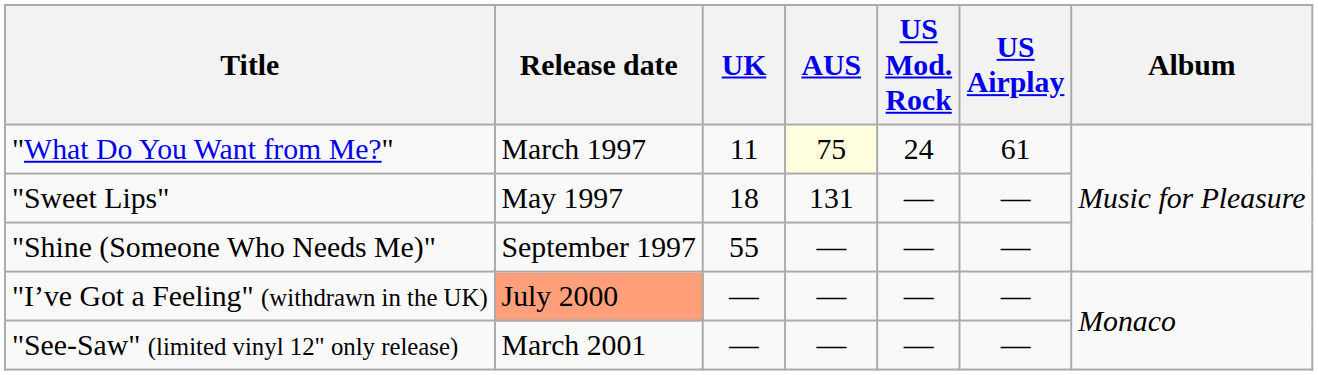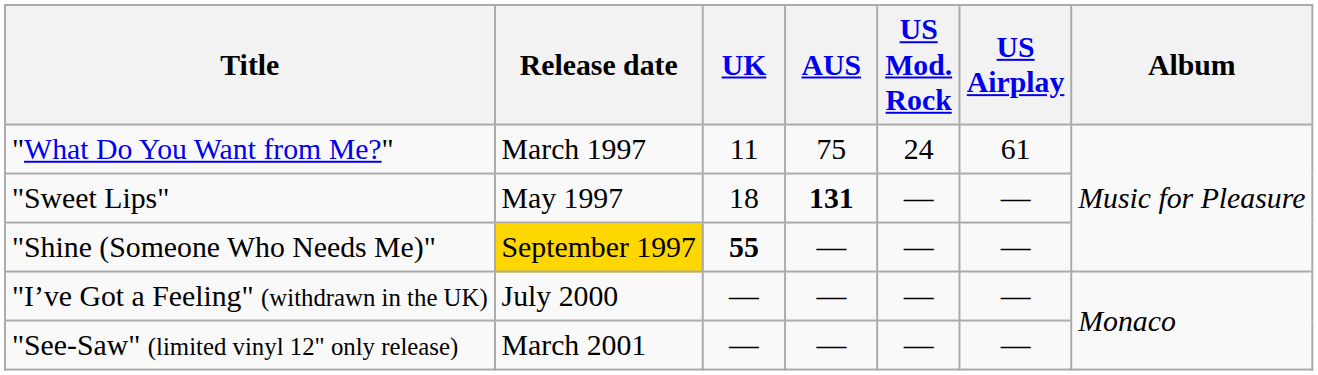"What Do You Want from Me?" | AUS: lightyellow background -> no background
"Sweet Lips" | AUS: normal -> bold
"Shine (Someone Who Needs Me)" | Release date: no background -> gold background
"Shine (Someone Who Needs Me)" | UK: normal -> bold
"I’ve Got a Feeling" (withdrawn in the UK) | Release date: lightsalmon background -> no background
